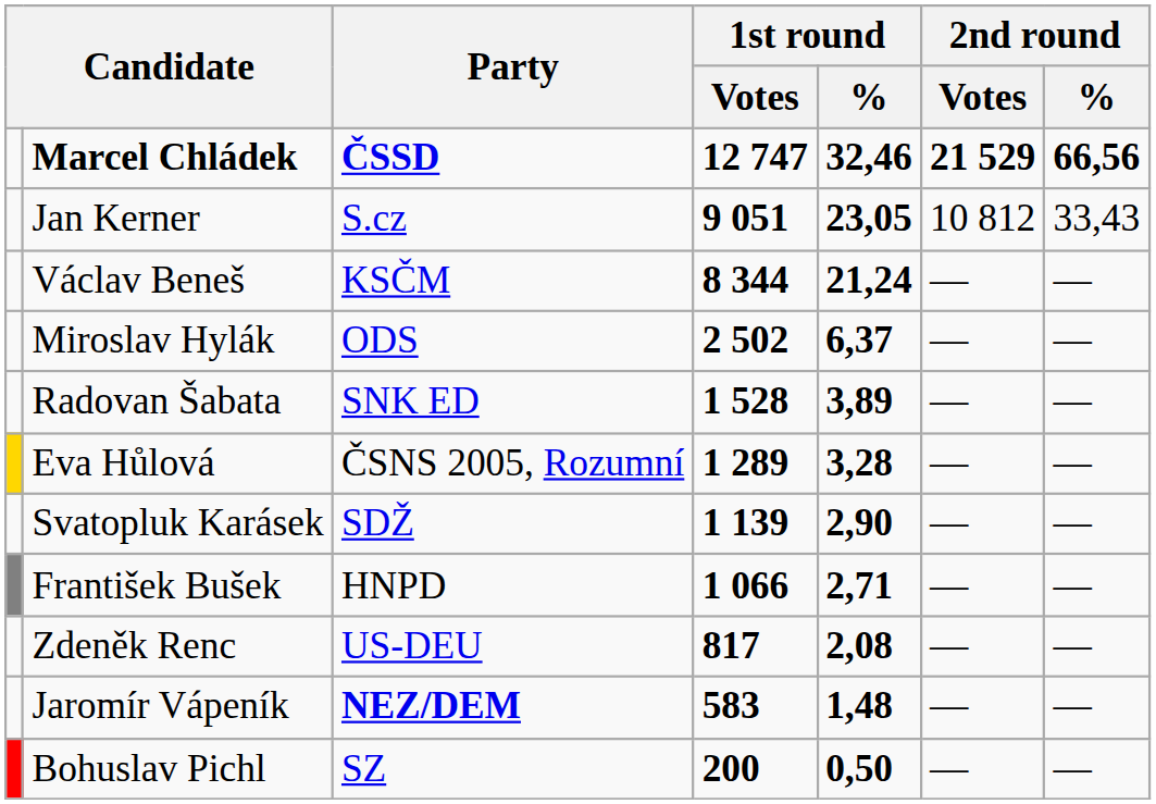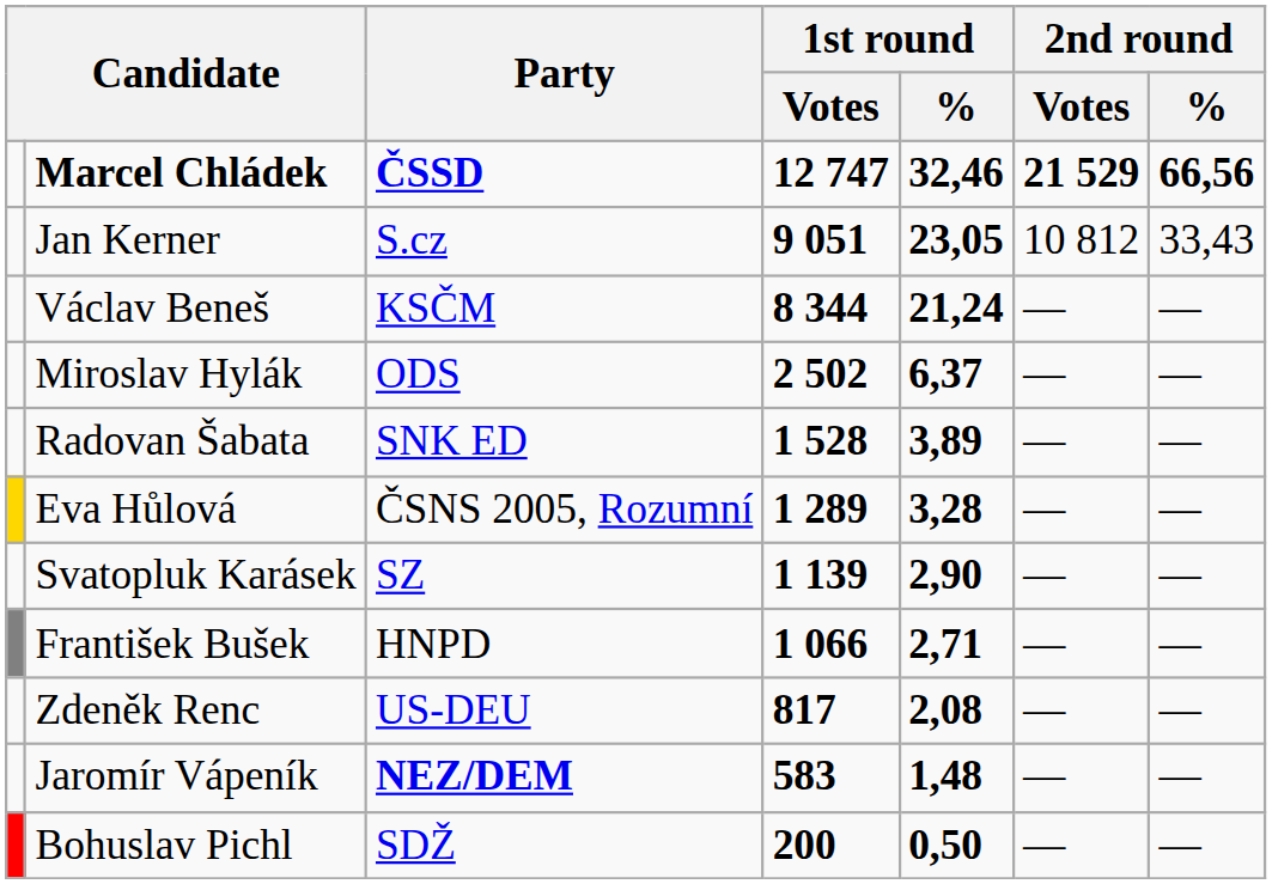Svatopluk Karásek | Party: SDŽ -> SZ
Bohuslav Pichl | Party: SZ -> SDŽ
